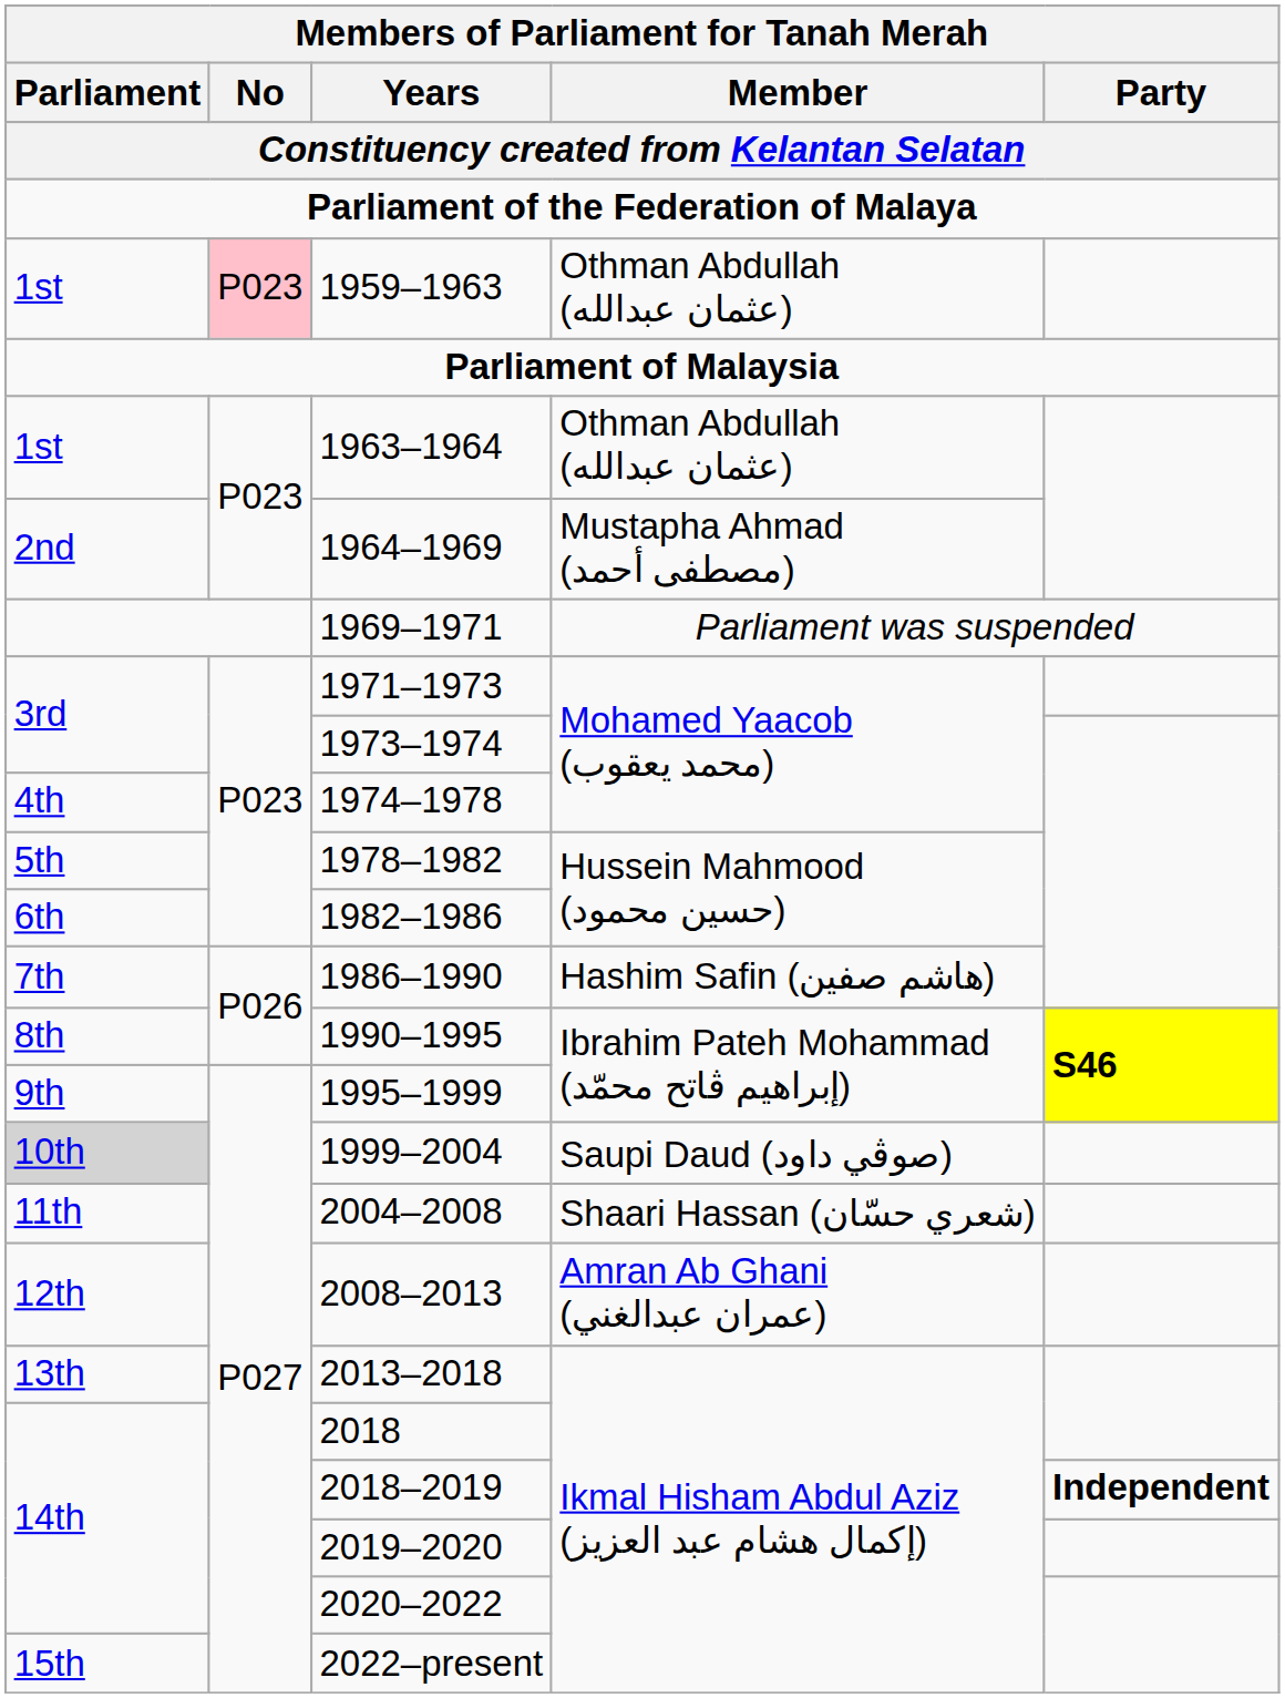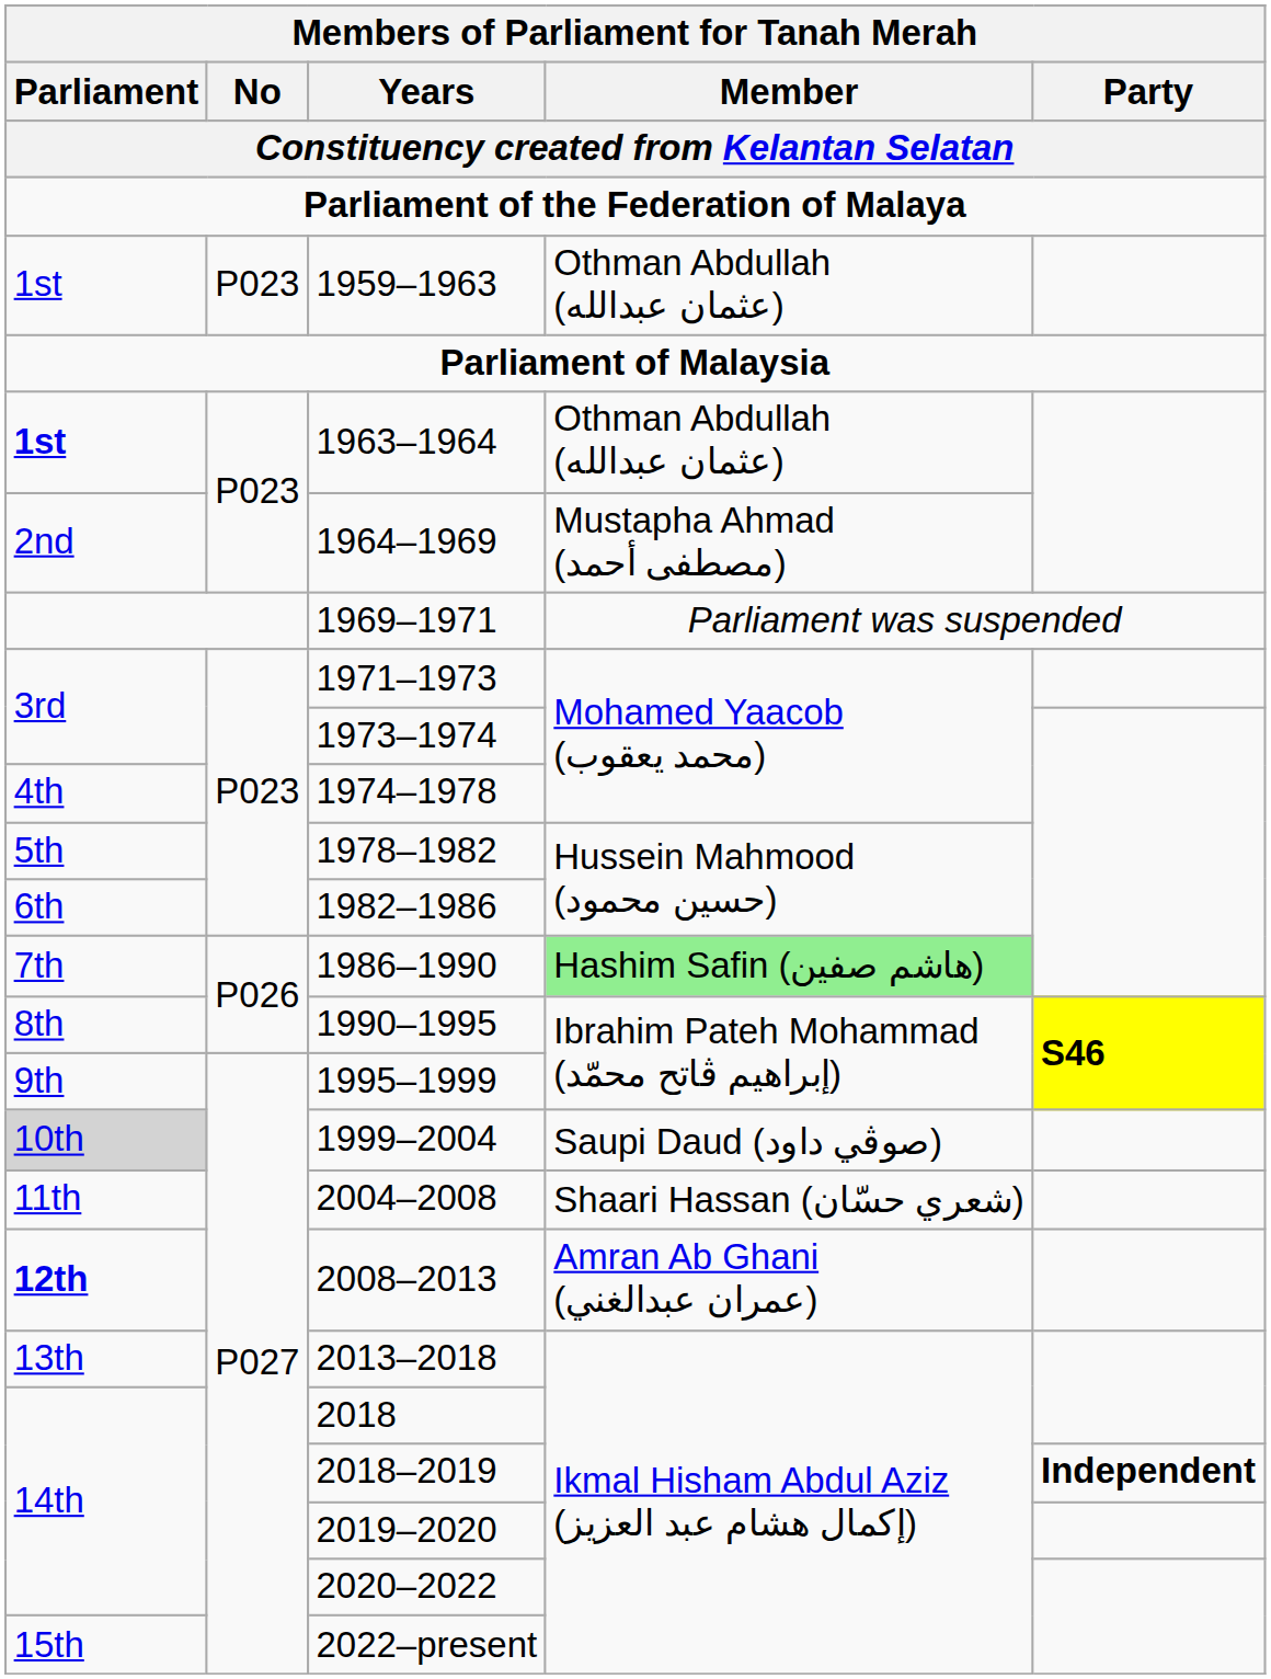1959–1963 | No: pink background -> no background
1963–1964 | Parliament: normal -> bold
1986–1990 | Member: no background -> lightgreen background
2008–2013 | Parliament: normal -> bold
